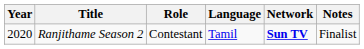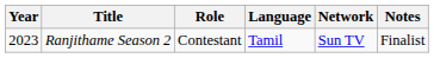Ranjithame Season 2 | Year: 2020 -> 2023
Ranjithame Season 2 | Network: bold -> normal
